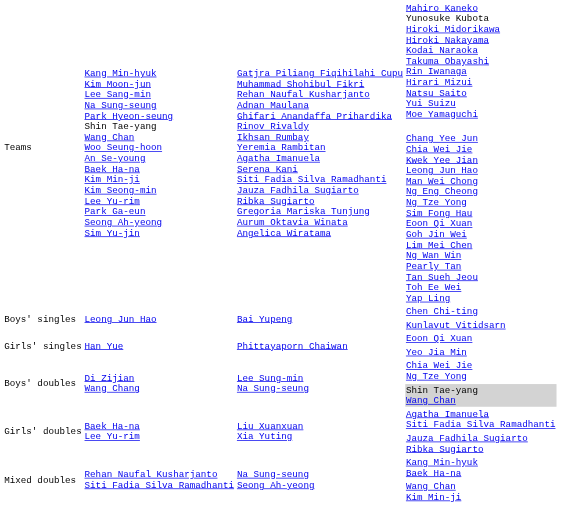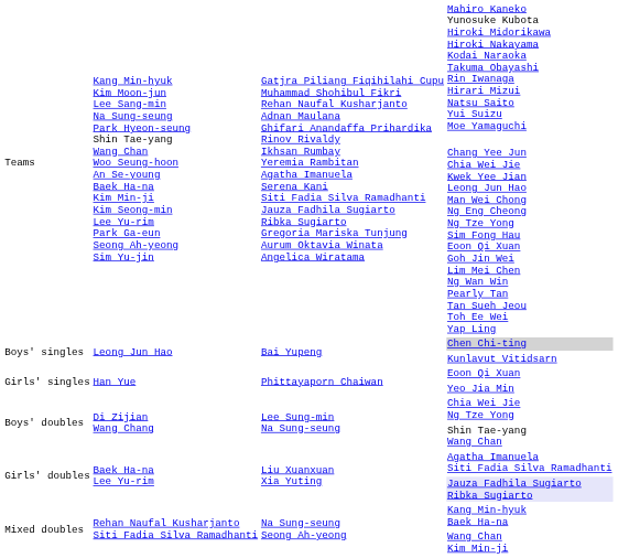Chen Chi-ting | column 4: no background -> lightgrey background
Shin Tae-yang Wang Chan | column 4: lightgrey background -> no background
Jauza Fadhila Sugiarto Ribka Sugiarto | column 4: no background -> lavender background
